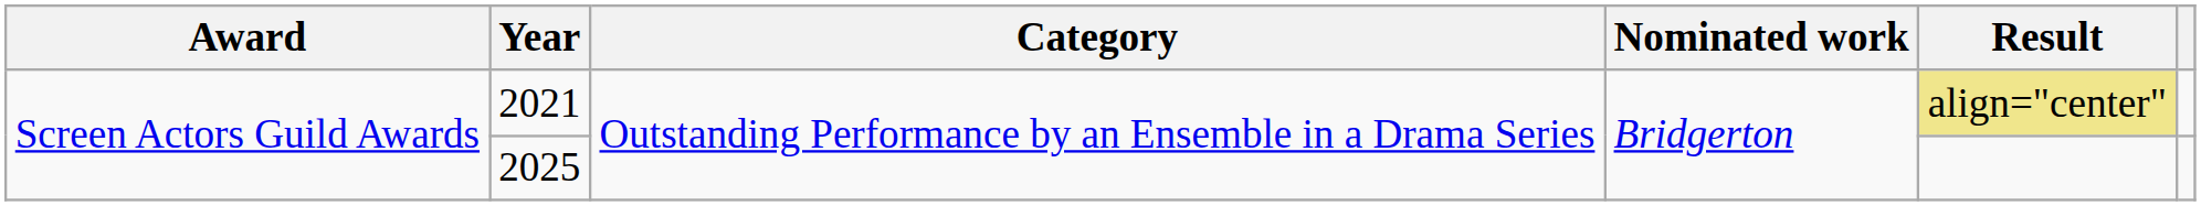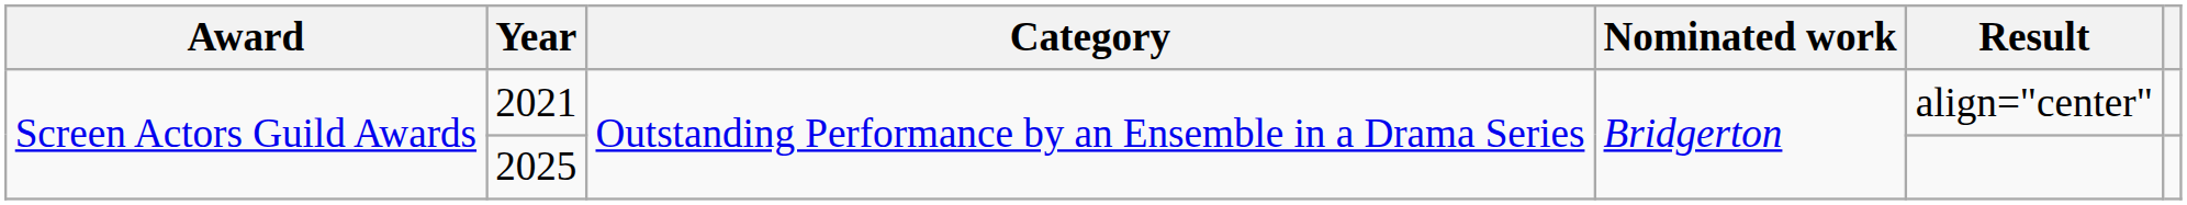2021 | Result: khaki background -> no background
